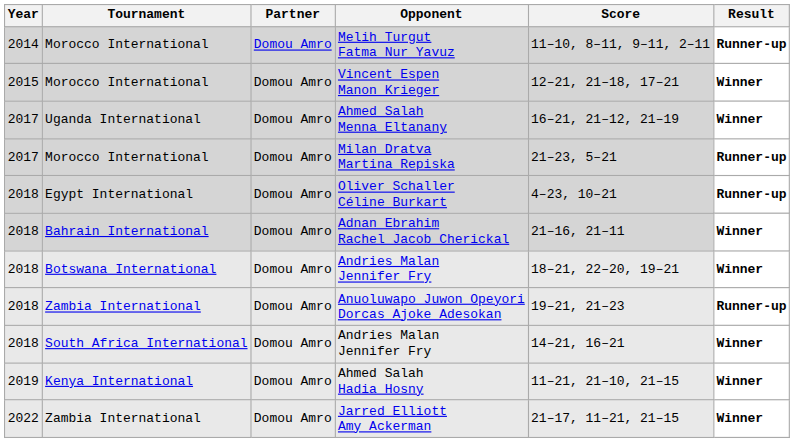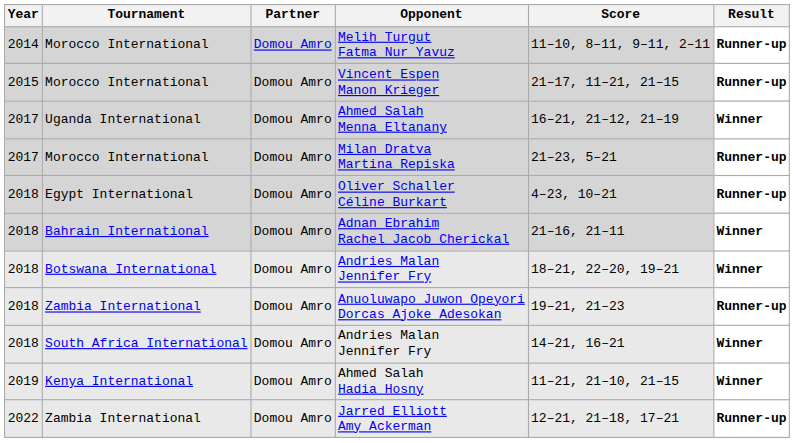Vincent Espen Manon Krieger | Score: 12–21, 21–18, 17–21 -> 21–17, 11–21, 21–15
Vincent Espen Manon Krieger | Result: Winner -> Runner-up
Jarred Elliott Amy Ackerman | Score: 21–17, 11–21, 21–15 -> 12–21, 21–18, 17–21
Jarred Elliott Amy Ackerman | Result: Winner -> Runner-up
